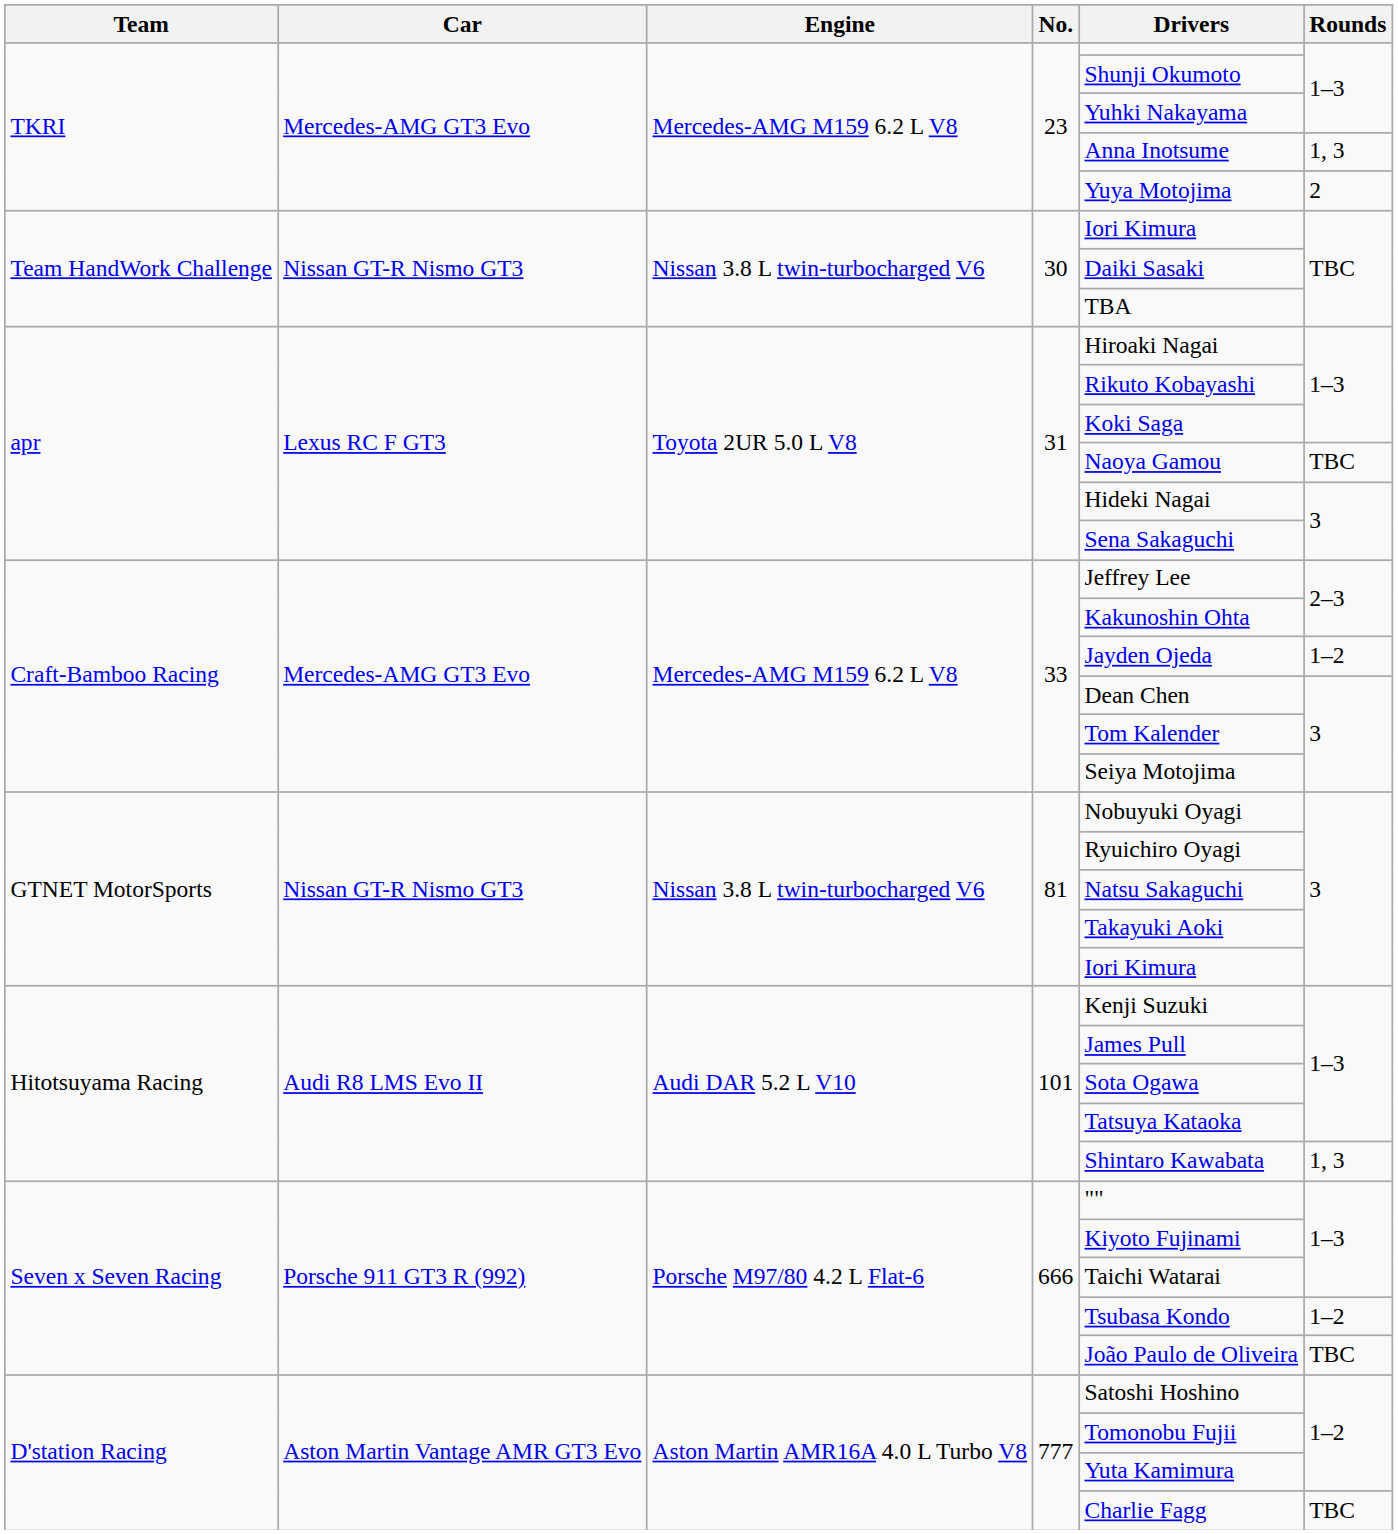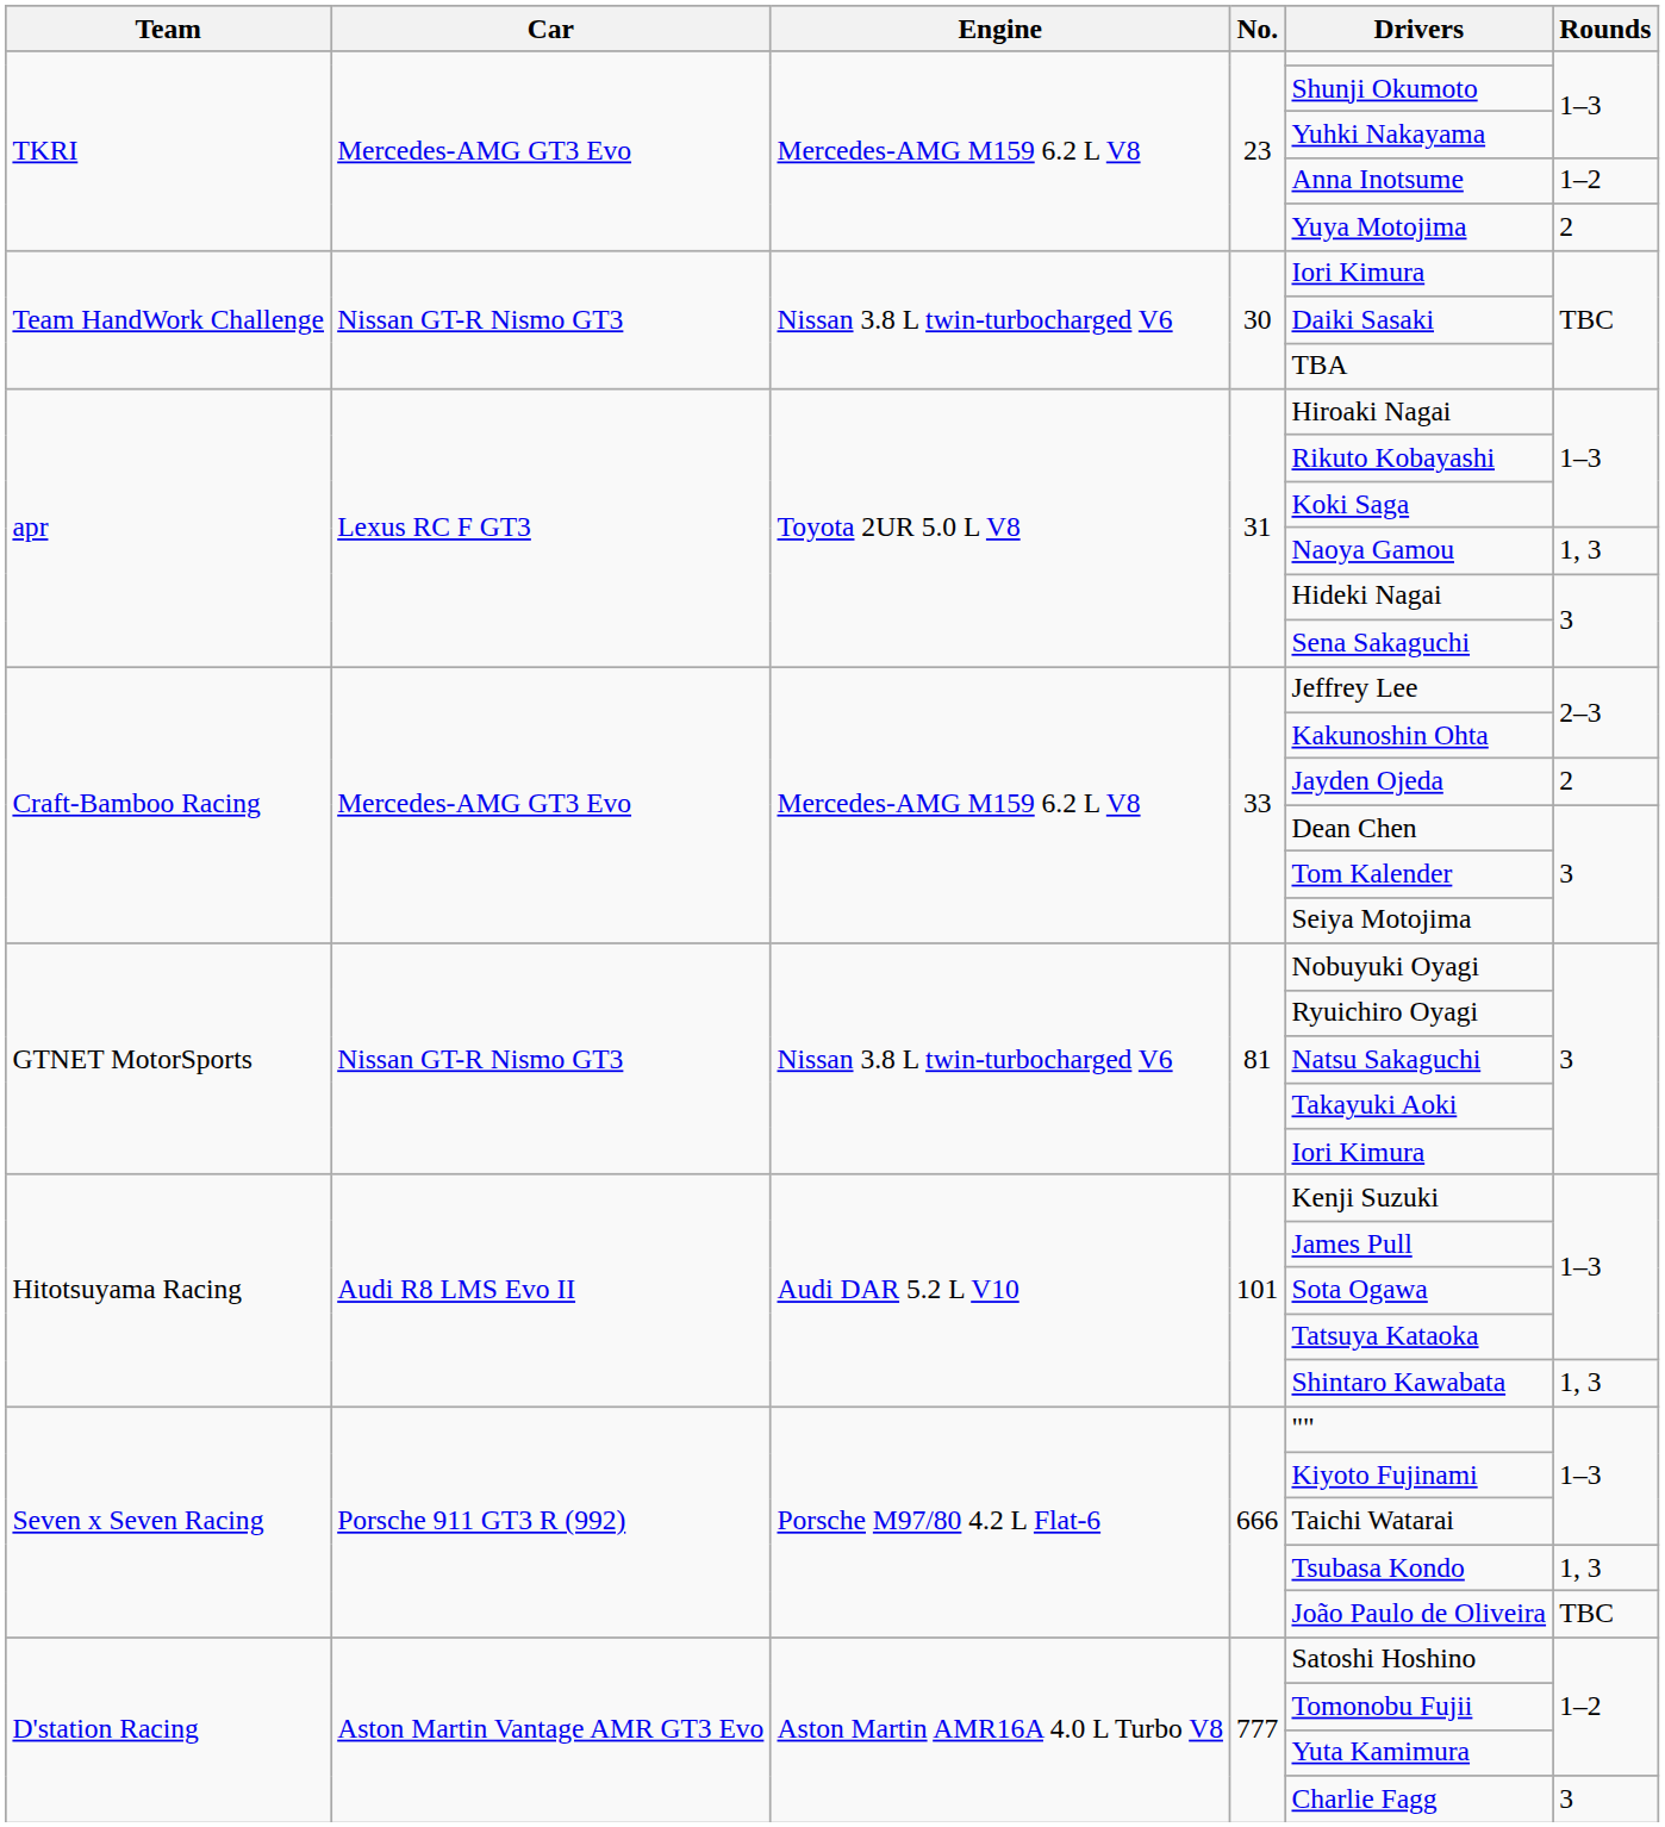row 5 | Rounds: 1, 3 -> 1–2
row 13 | Rounds: TBC -> 1, 3
row 18 | Rounds: 1–2 -> 2
row 35 | Rounds: 1–2 -> 1, 3
row 40 | Rounds: TBC -> 3
